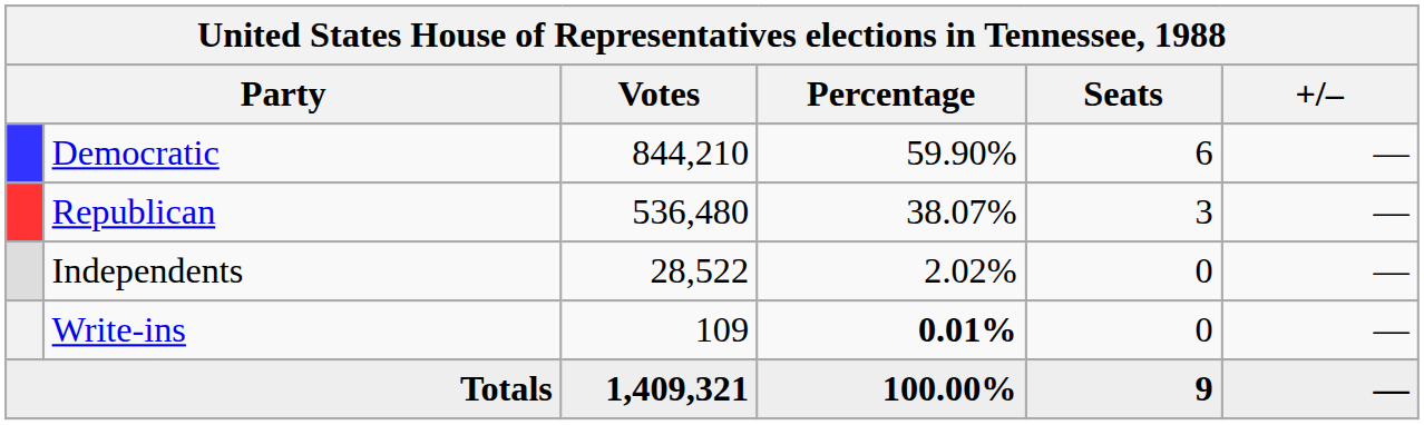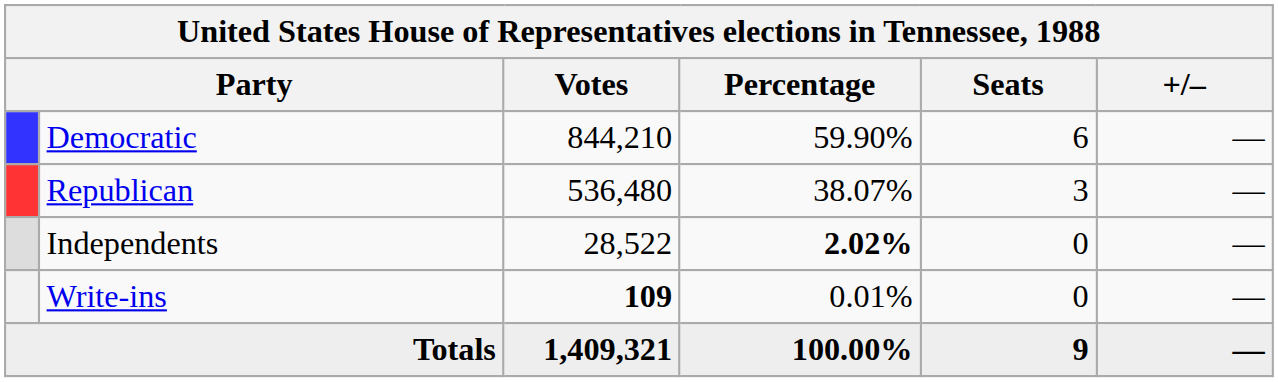Independents | Percentage: normal -> bold
Write-ins | Votes: normal -> bold
Write-ins | Percentage: bold -> normal
